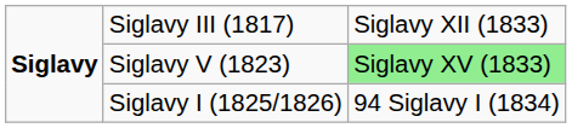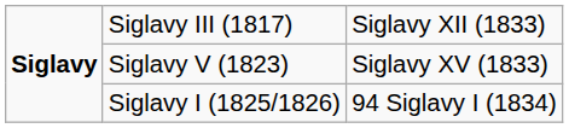Siglavy V (1823) | column 3: lightgreen background -> no background
